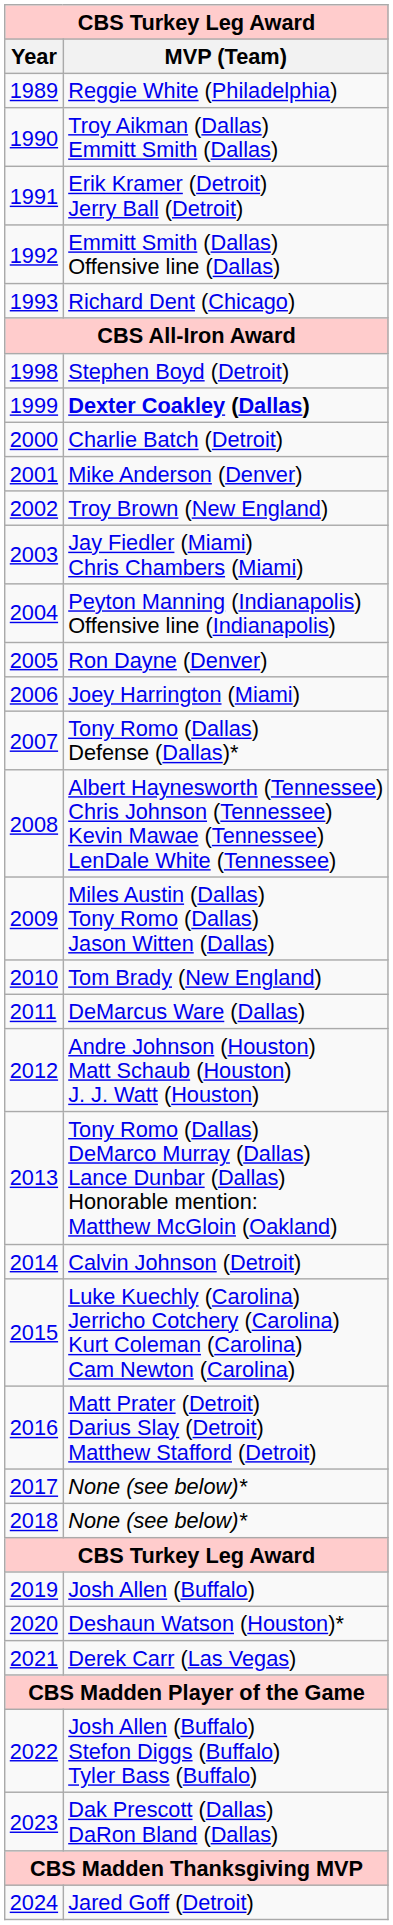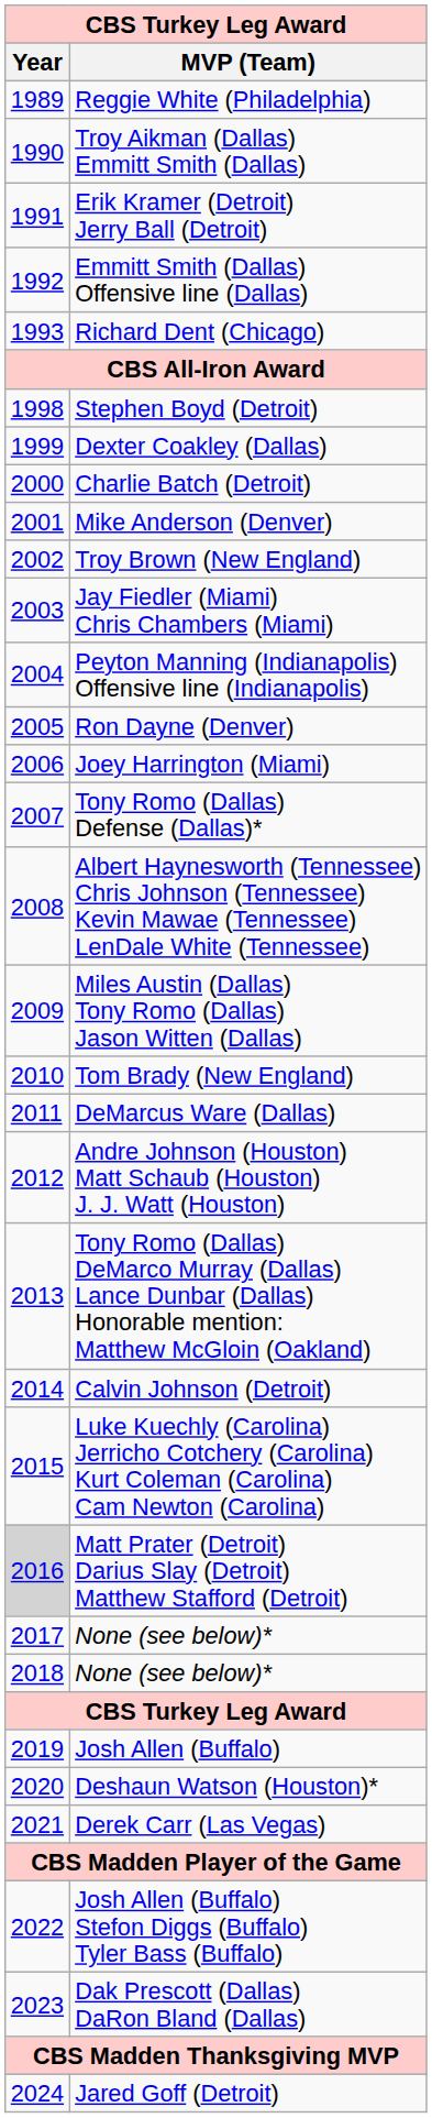row 10 | MVP (Team): bold -> normal
row 27 | Year: no background -> lightgrey background
